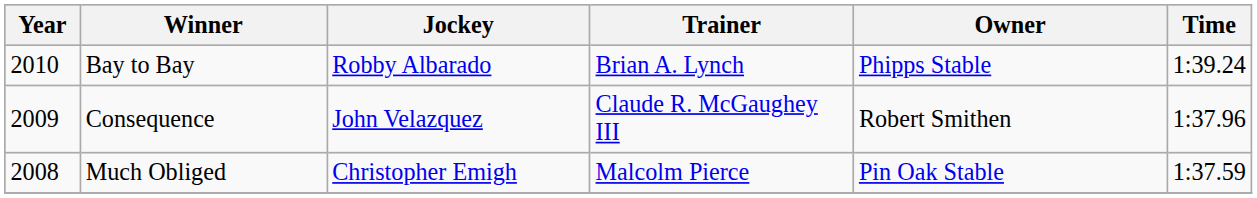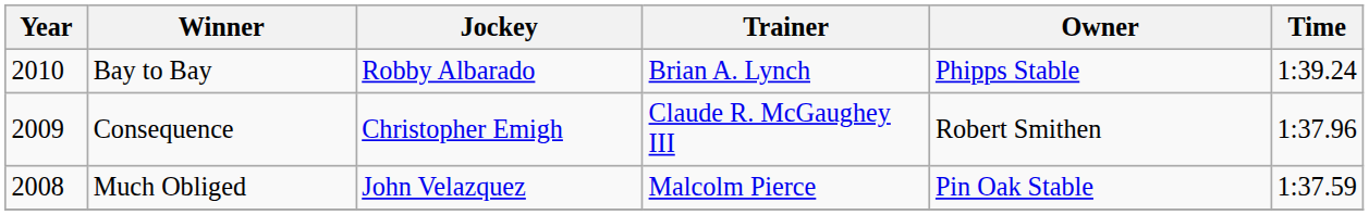Consequence | Jockey: John Velazquez -> Christopher Emigh
Much Obliged | Jockey: Christopher Emigh -> John Velazquez
